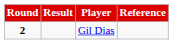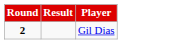- column: Reference
